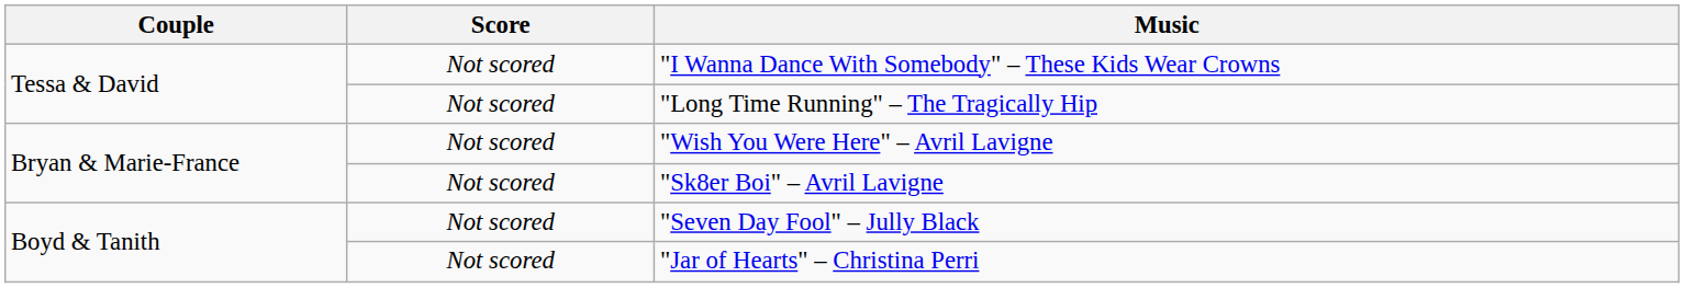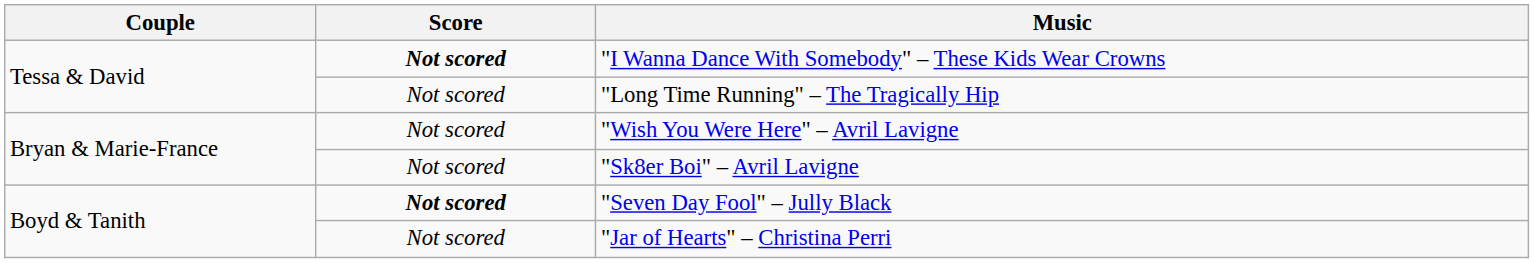"I Wanna Dance With Somebody" – These Kids Wear Crowns | Score: normal -> bold
"Seven Day Fool" – Jully Black | Score: normal -> bold
